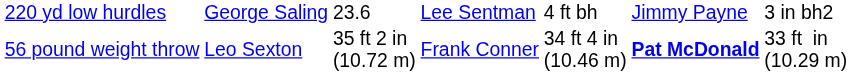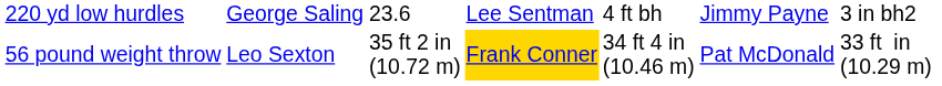56 pound weight throw | column 4: no background -> gold background
56 pound weight throw | column 6: bold -> normal
